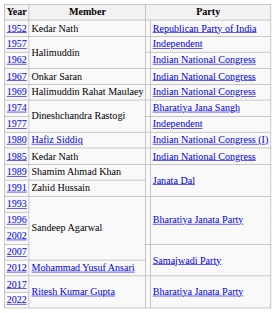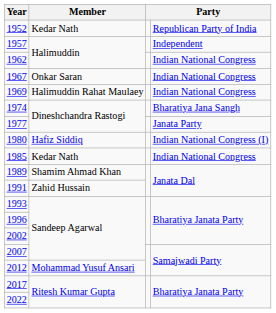1977 | column 4: Independent -> Janata Party
